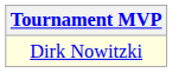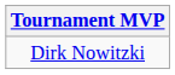row 2 | column 1: lightyellow background -> no background
